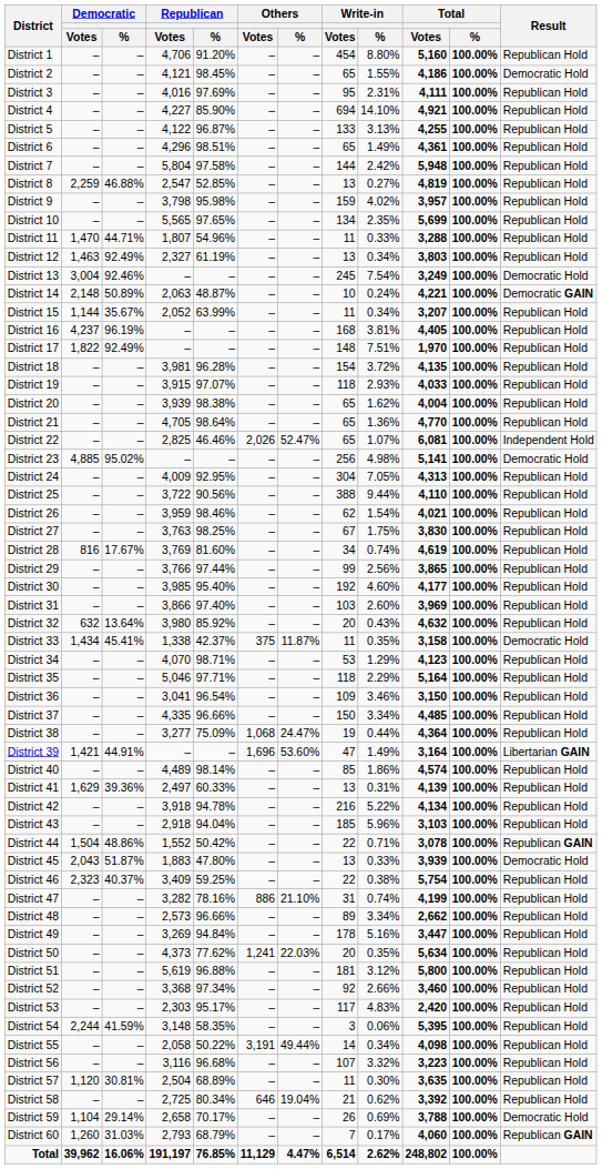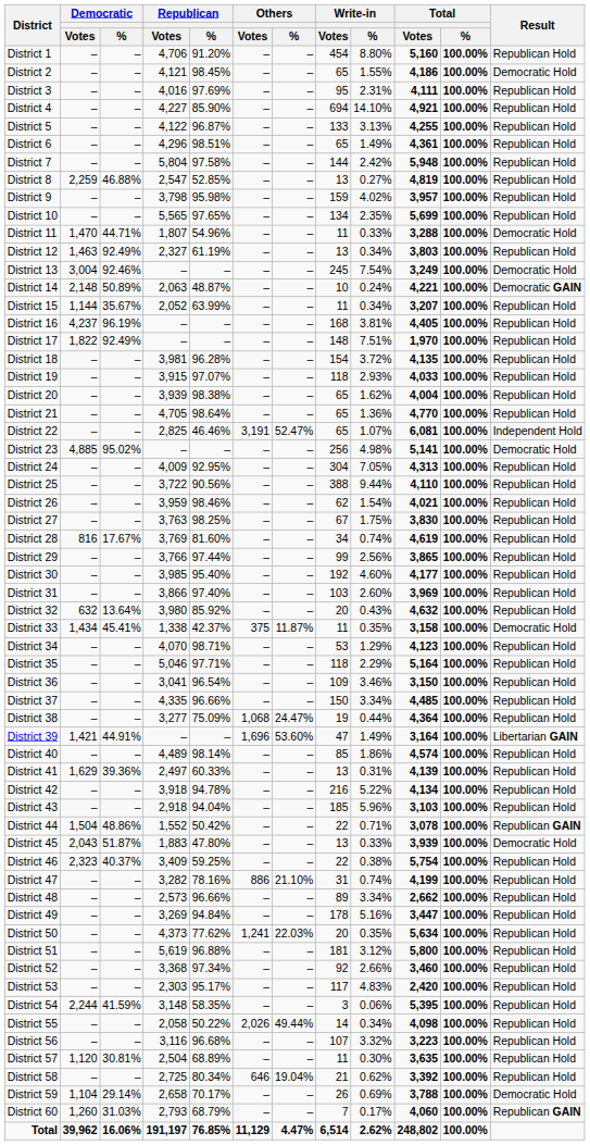District 11 | Result: Republican Hold -> Democratic Hold
District 22 | Others / Votes: 2,026 -> 3,191
District 55 | Others / Votes: 3,191 -> 2,026
